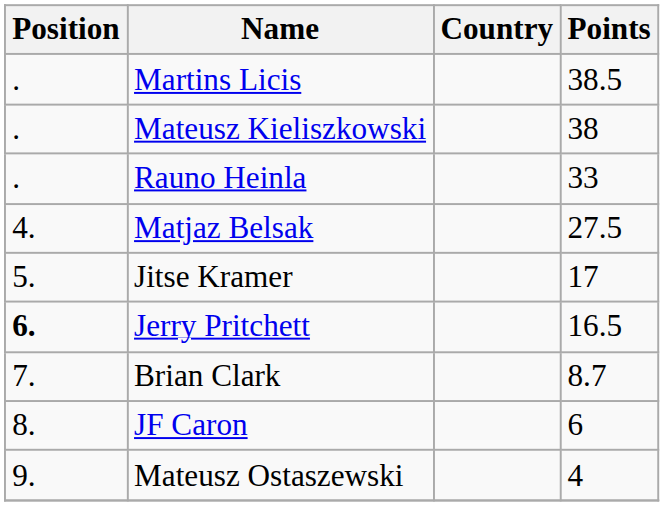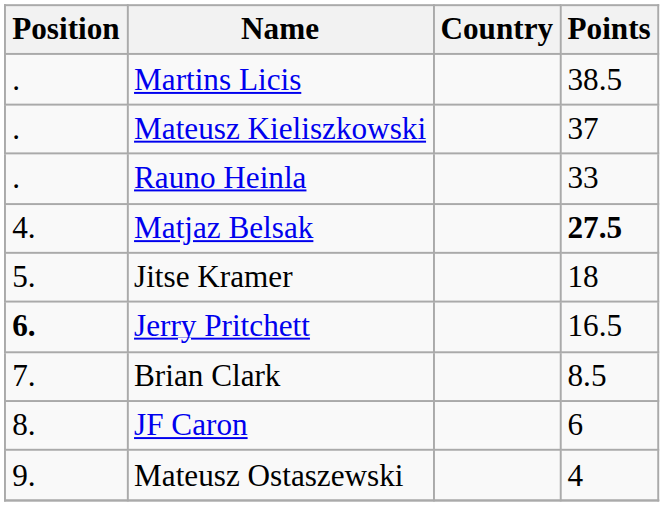Mateusz Kieliszkowski | Points: 38 -> 37
Matjaz Belsak | Points: normal -> bold
Jitse Kramer | Points: 17 -> 18
Brian Clark | Points: 8.7 -> 8.5
